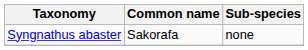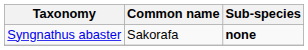Syngnathus abaster | Sub-species: normal -> bold
